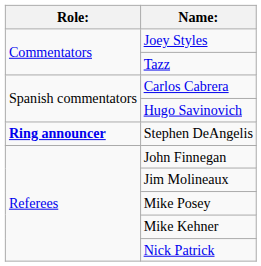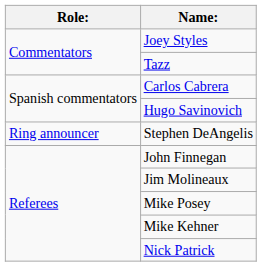Stephen DeAngelis | Role:: bold -> normal
